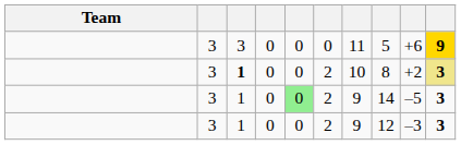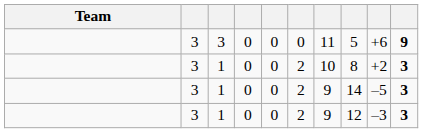row 2 | column 10: gold background -> no background
row 3 | column 3: bold -> normal
row 3 | column 10: khaki background -> no background
row 4 | column 5: lightgreen background -> no background
